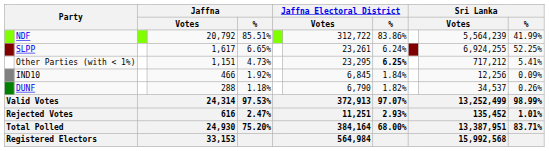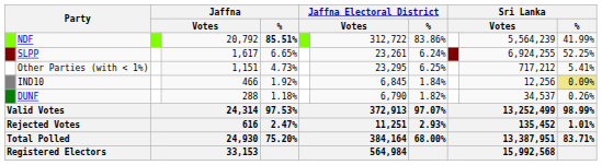NDF | Jaffna / %: normal -> bold
Other Parties (with < 1%) | Jaffna Electoral District / %: bold -> normal
IND10 | Sri Lanka / %: no background -> khaki background
